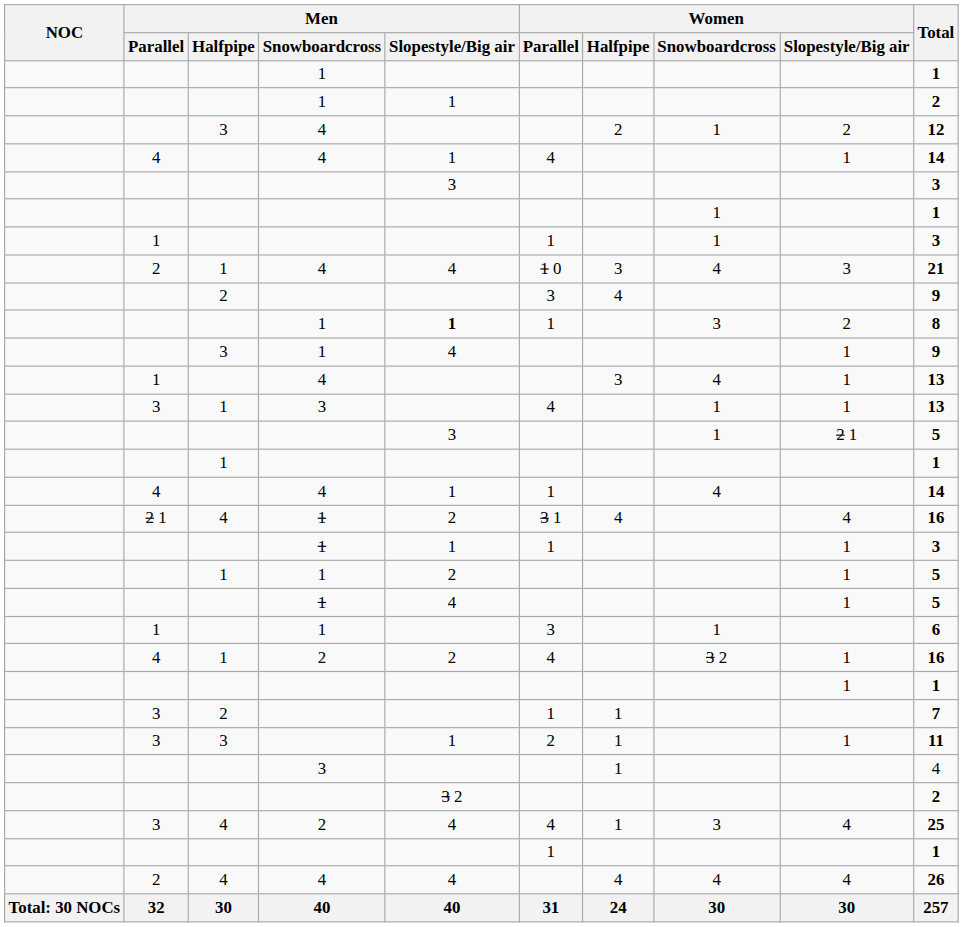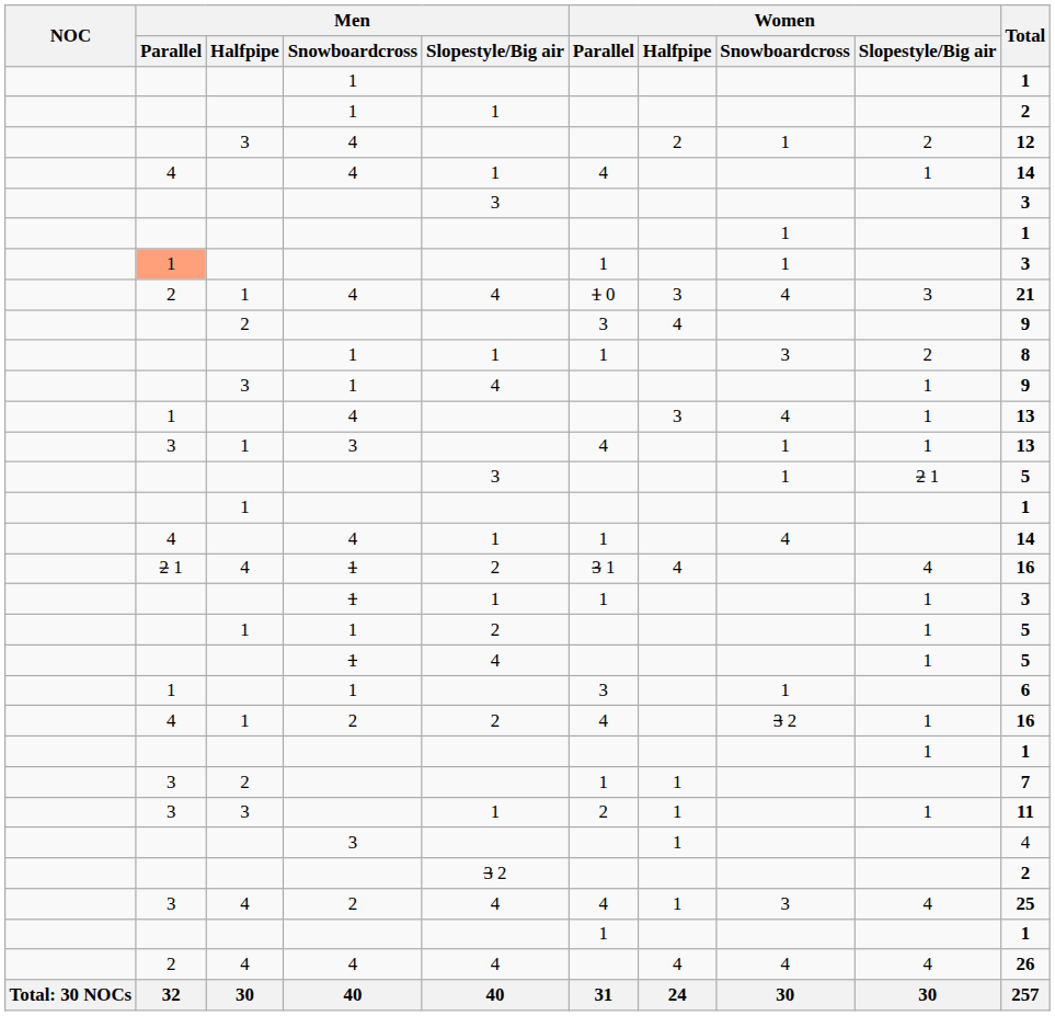row 9 | Men / Parallel: no background -> lightsalmon background
row 12 | Men / Slopestyle/Big air: bold -> normal
